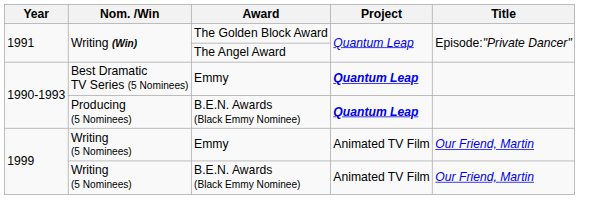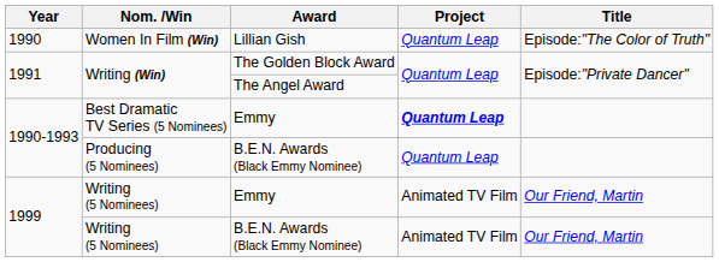+ row: 1990 | Women In Film (Win) | Lillian Gish | Quantum Leap | Episode:"The Color of Truth"
Producing (5 Nominees) | Project: bold -> normal
